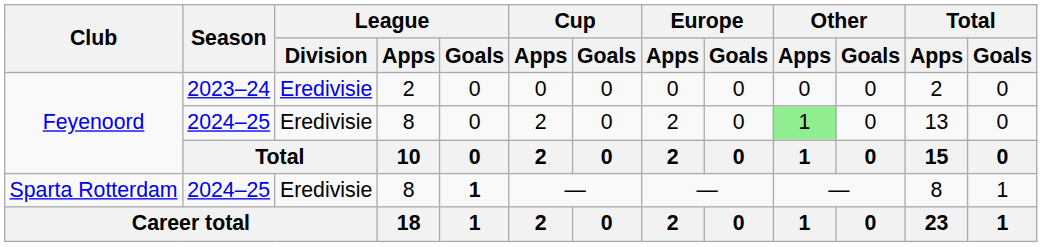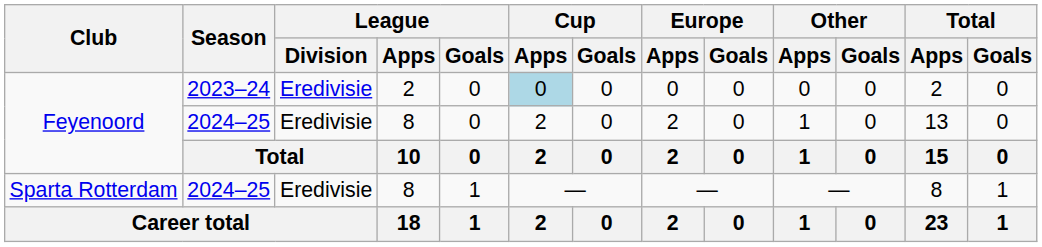Feyenoord / 2023–24 | Cup / Apps: no background -> lightblue background
Feyenoord / 2024–25 | Other / Apps: lightgreen background -> no background
Sparta Rotterdam | League / Goals: bold -> normal
